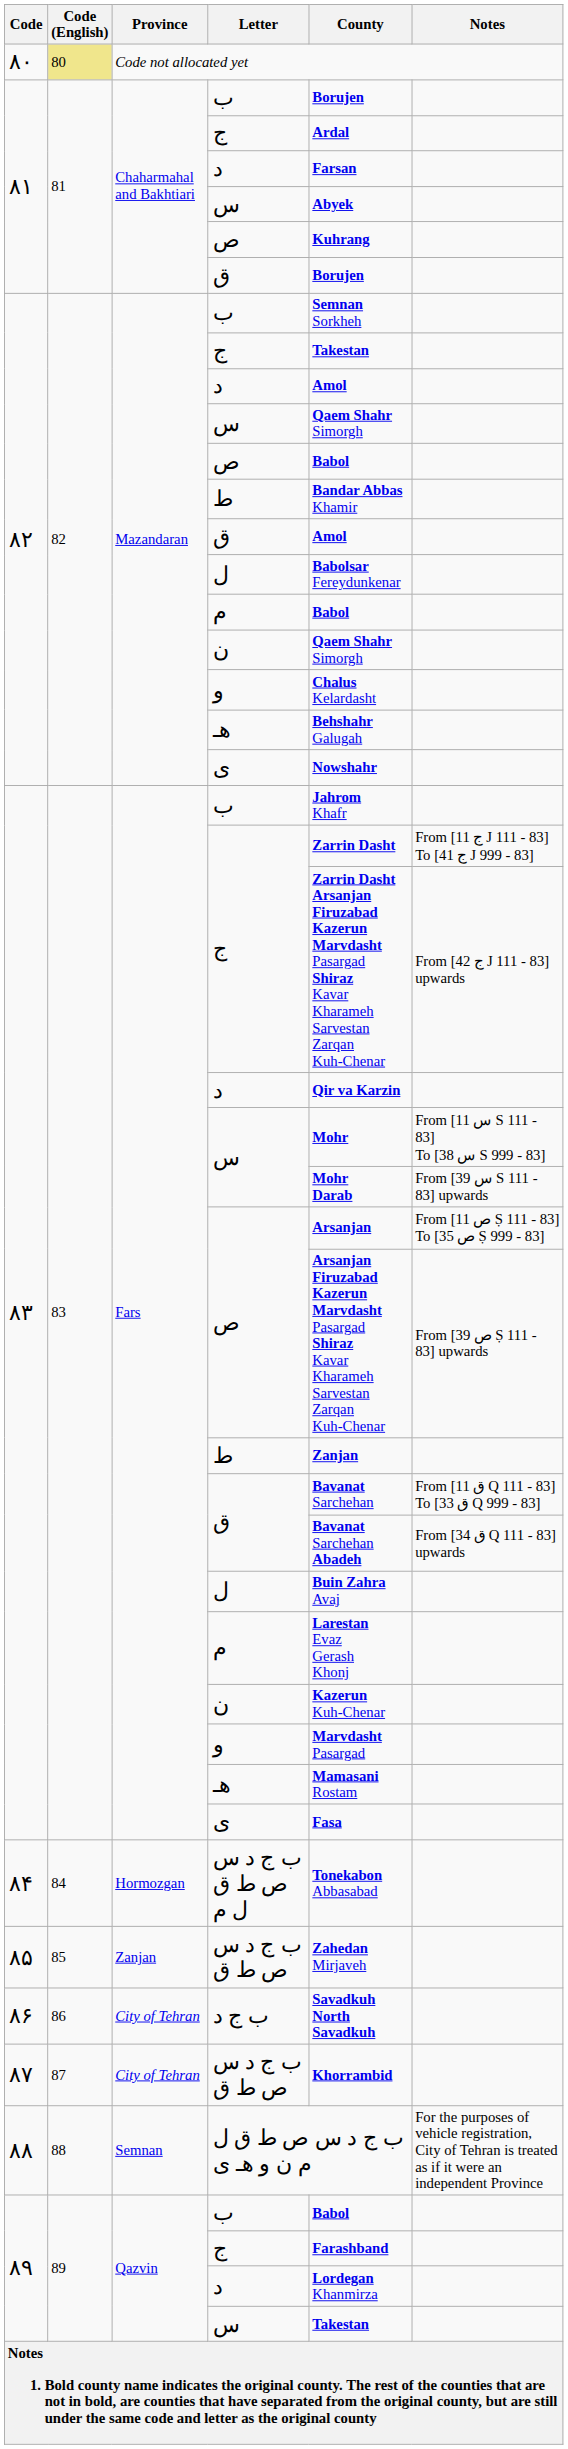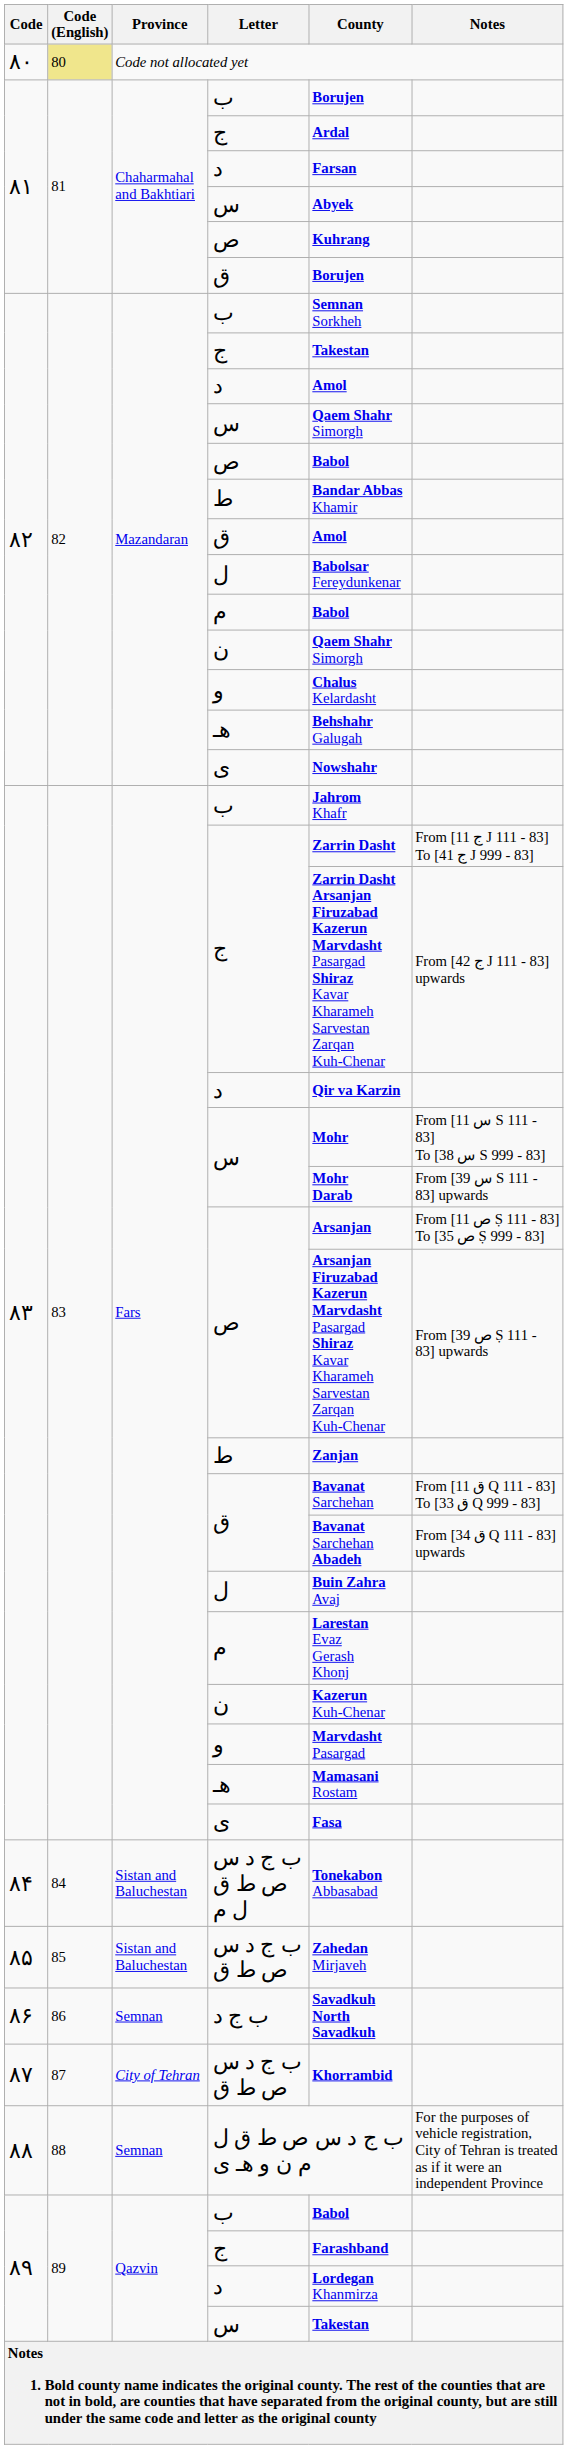ب ج د س ص ط ق ل م | Province: Hormozgan -> Sistan and Baluchestan
۸۵ / ب ج د س ص ط ق | Province: Zanjan -> Sistan and Baluchestan
ب ج د | Province: City of Tehran -> Semnan
